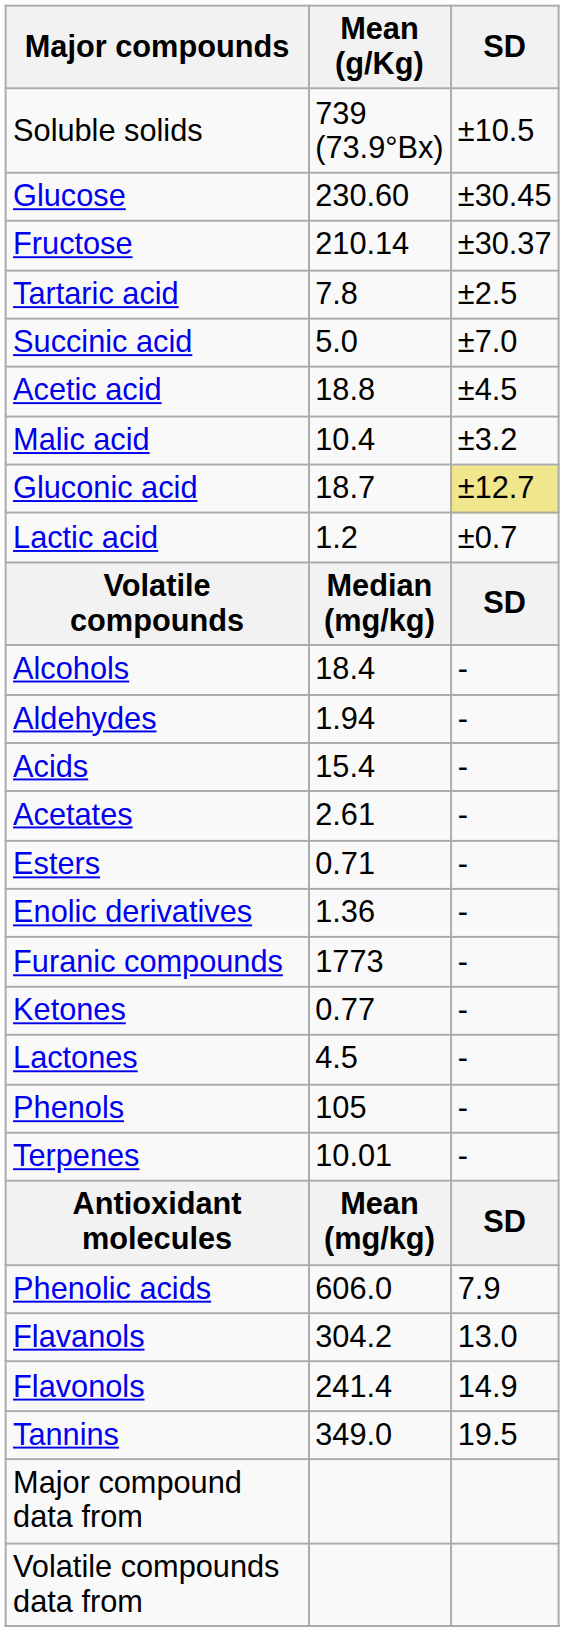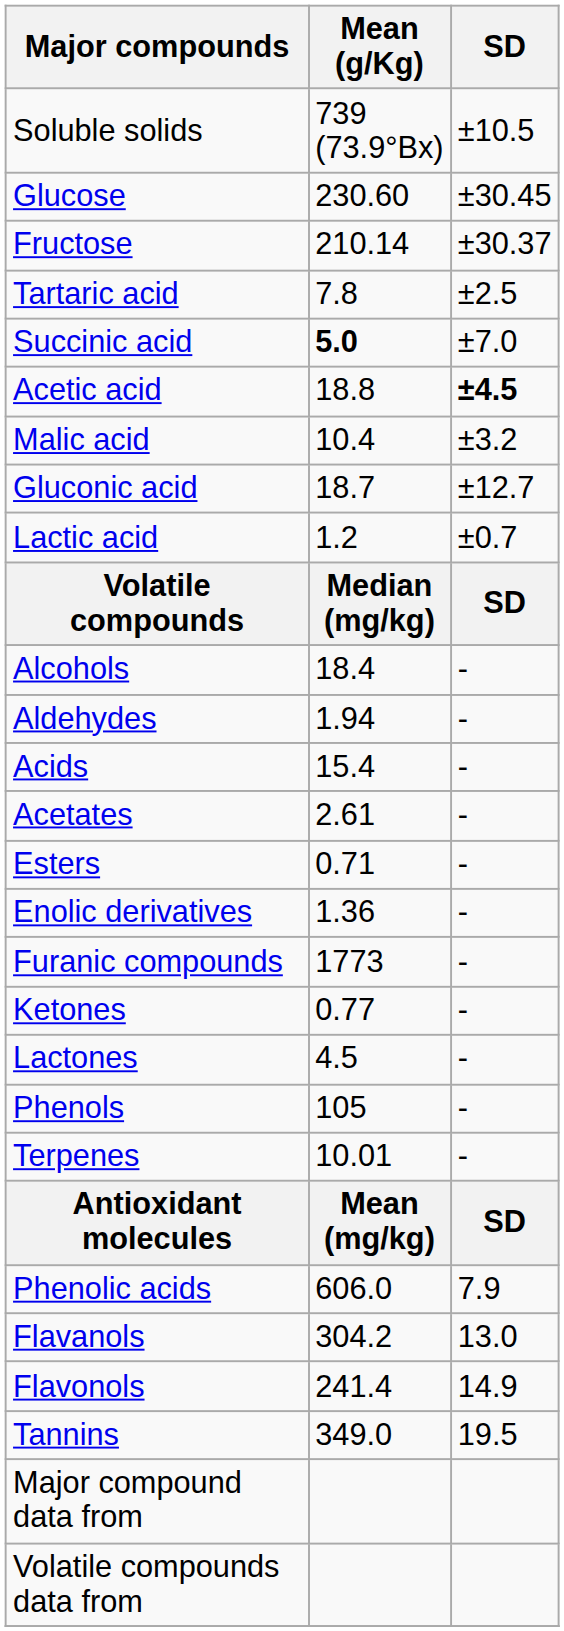Succinic acid | Mean (g/Kg): normal -> bold
Acetic acid | SD: normal -> bold
Gluconic acid | SD: khaki background -> no background
